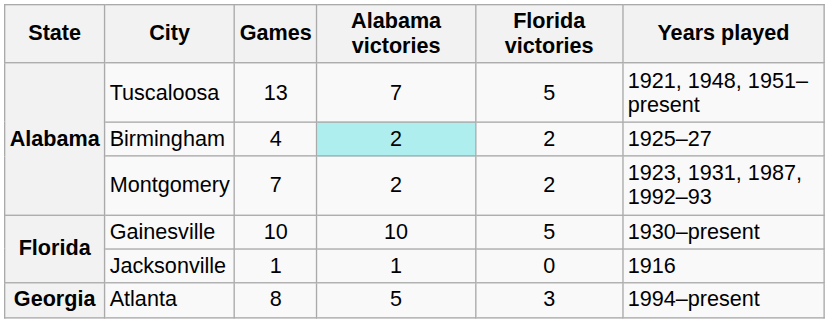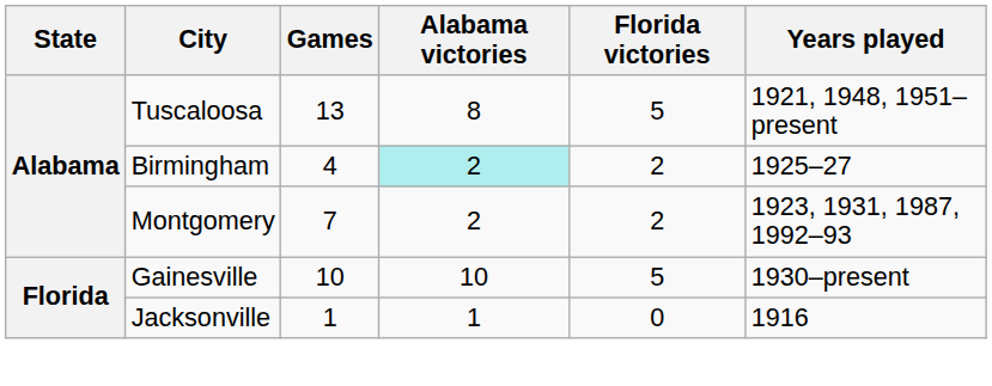Tuscaloosa | Alabama victories: 7 -> 8
- row: Georgia | Atlanta | 8 | 5 | 3 | 1994–present
